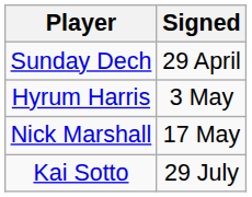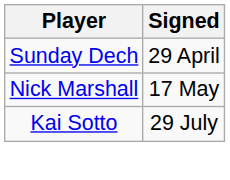- row: Hyrum Harris | 3 May
